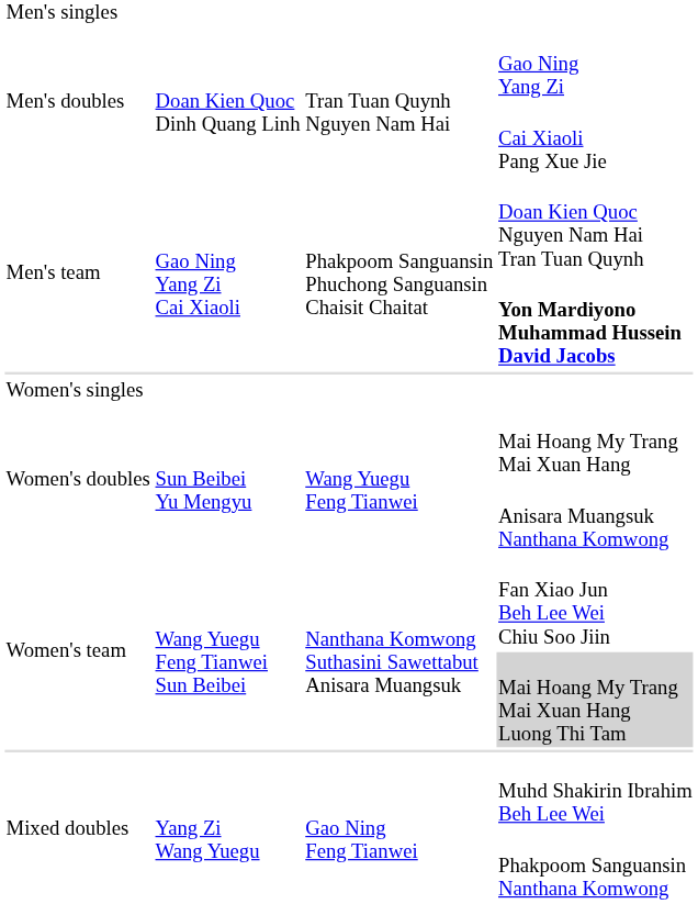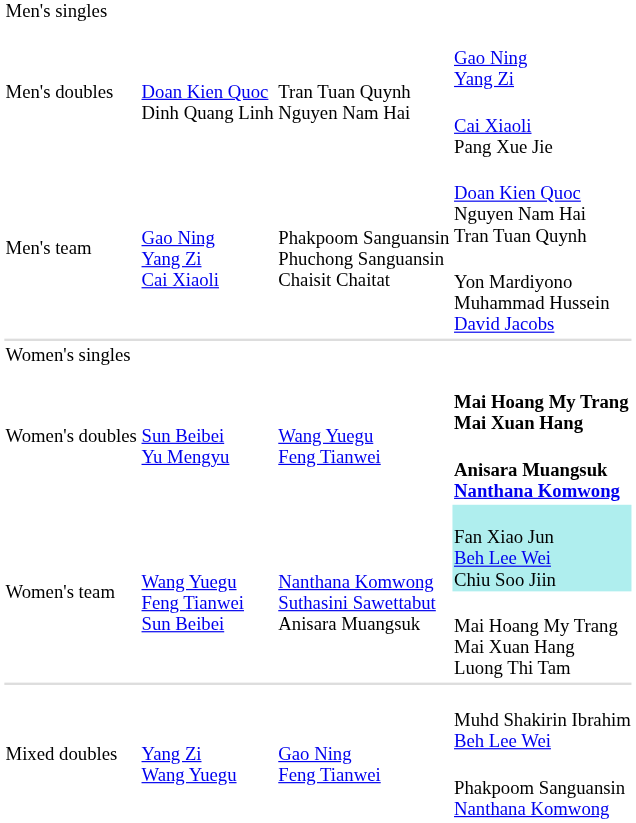Yon Mardiyono Muhammad Hussein David Jacobs | column 4: bold -> normal
Mai Hoang My Trang Mai Xuan Hang | column 4: normal -> bold
Anisara Muangsuk Nanthana Komwong | column 4: normal -> bold
Fan Xiao Jun Beh Lee Wei Chiu Soo Jiin | column 4: no background -> paleturquoise background
Mai Hoang My Trang Mai Xuan Hang Luong Thi Tam | column 4: lightgrey background -> no background
